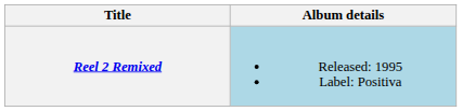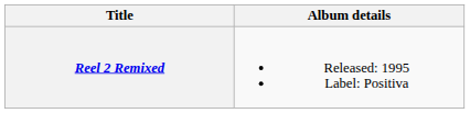Reel 2 Remixed | Album details: lightblue background -> no background
